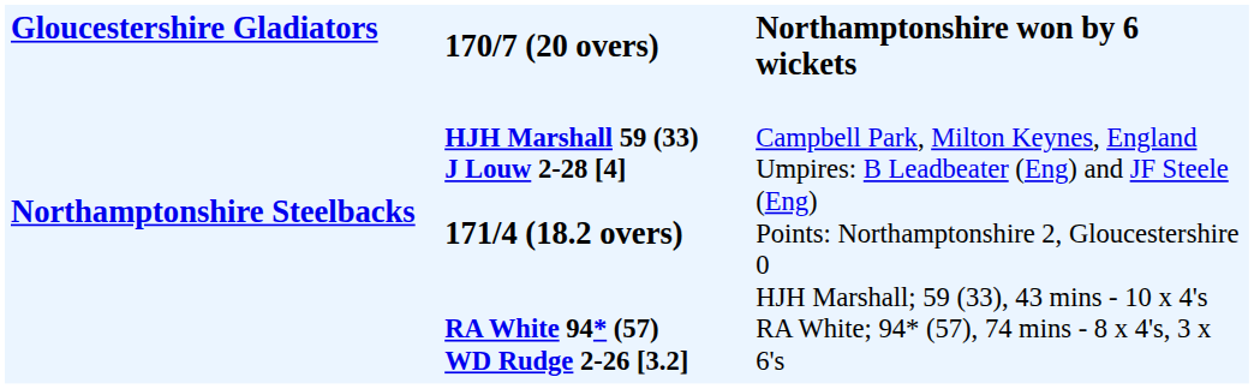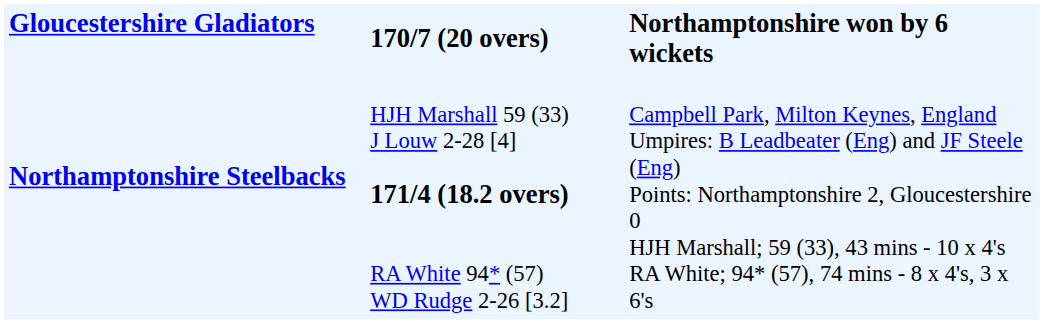HJH Marshall 59 (33) J Louw 2-28 [4] | 170/7 (20 overs): bold -> normal
RA White 94* (57) WD Rudge 2-26 [3.2] | 170/7 (20 overs): bold -> normal
